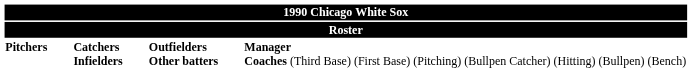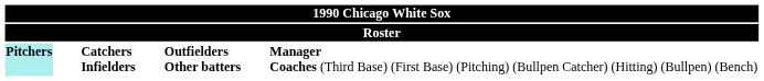Pitchers | column 1: no background -> paleturquoise background
